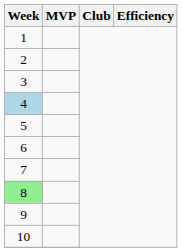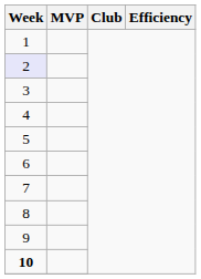2 | Week: no background -> lavender background
4 | Week: lightblue background -> no background
8 | Week: lightgreen background -> no background
10 | Week: normal -> bold
